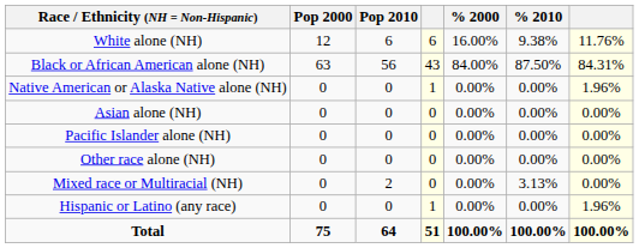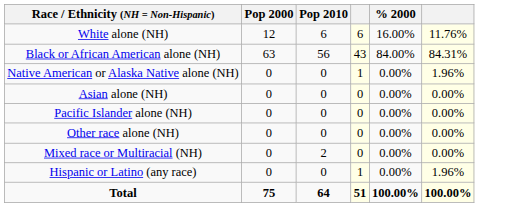- column: % 2010 | 9.38% | 87.50% | 0.00% | 0.00% | 0.00% | 0.00% | 3.13% | 0.00% | 100.00%
